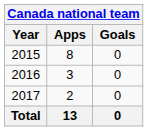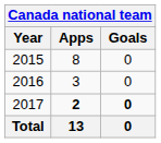2017 | Apps: normal -> bold
2017 | Goals: normal -> bold
